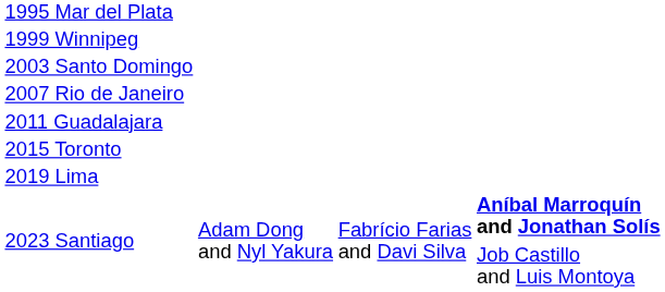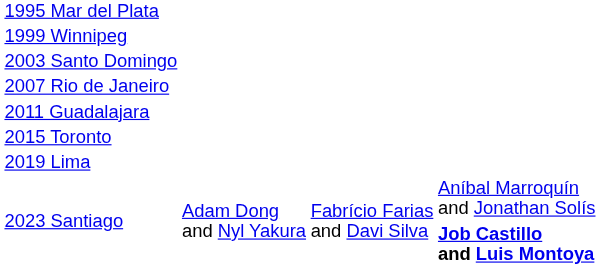2023 Santiago / Aníbal Marroquín and Jonathan Solís | column 4: bold -> normal
2023 Santiago / Job Castillo and Luis Montoya | column 4: normal -> bold
